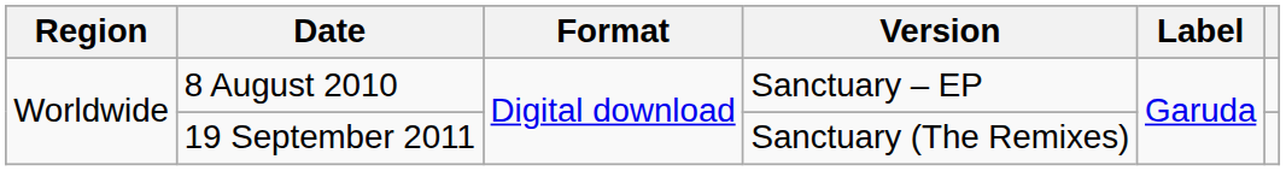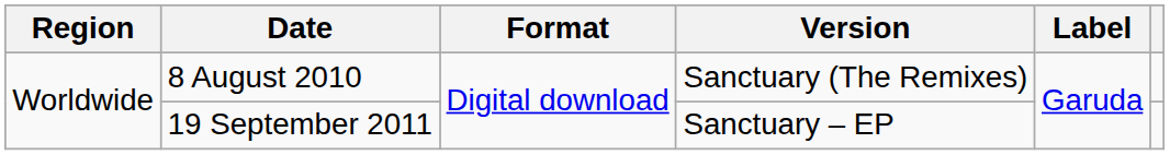8 August 2010 | Version: Sanctuary – EP -> Sanctuary (The Remixes)
19 September 2011 | Version: Sanctuary (The Remixes) -> Sanctuary – EP
